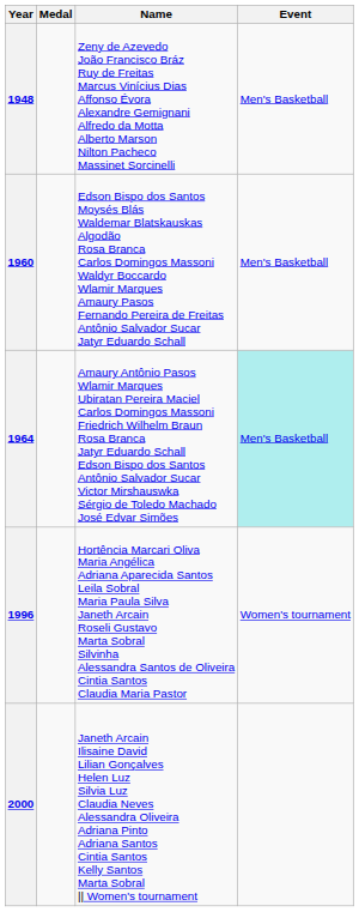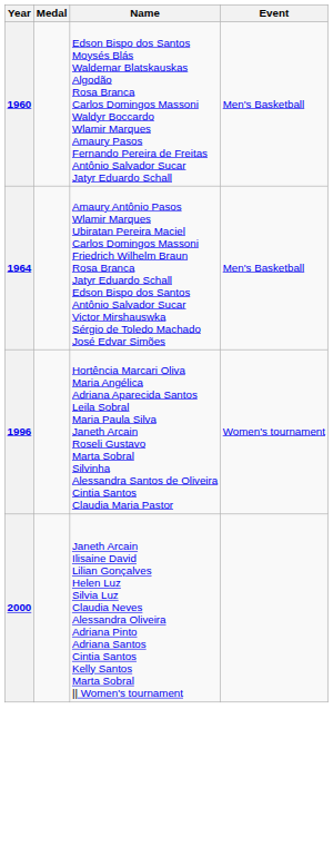- row: 1948 | Zeny de Azevedo João Francisco Bráz Ruy de Freitas Marcus Vinícius Dias Affonso Évora Alexandre Gemignani Alfredo da Motta Alberto Marson Nilton Pacheco Massinet Sorcinelli | Men's Basketball
1964 | Event: paleturquoise background -> no background
